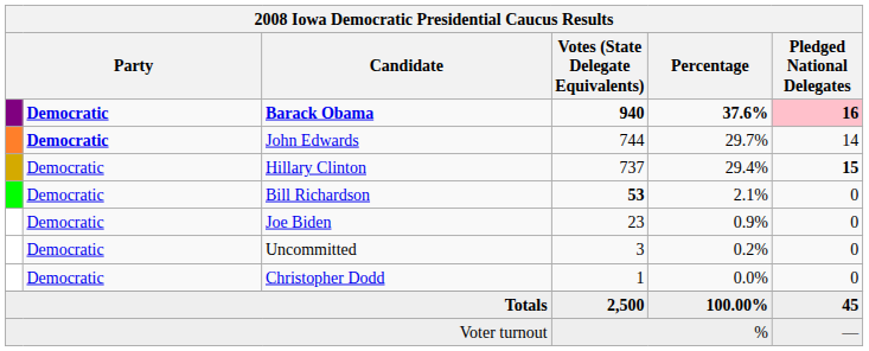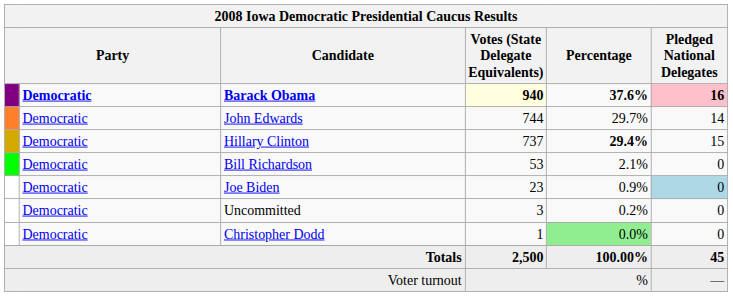Barack Obama | Votes (State Delegate Equivalents): no background -> lightyellow background
John Edwards | column 2: bold -> normal
Hillary Clinton | Percentage: normal -> bold
Hillary Clinton | Pledged National Delegates: bold -> normal
Bill Richardson | Votes (State Delegate Equivalents): bold -> normal
Joe Biden | Pledged National Delegates: no background -> lightblue background
Christopher Dodd | Percentage: no background -> lightgreen background
